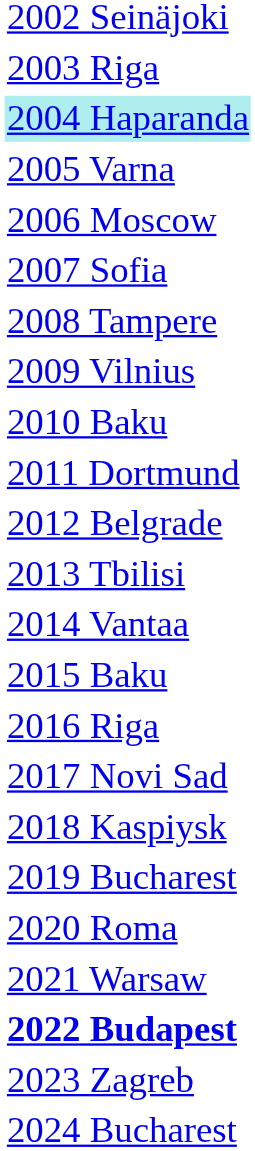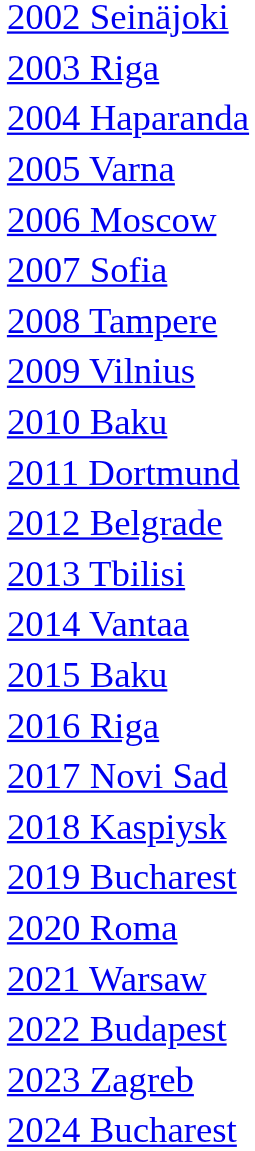2004 Haparanda | column 1: paleturquoise background -> no background
2022 Budapest | column 1: bold -> normal
